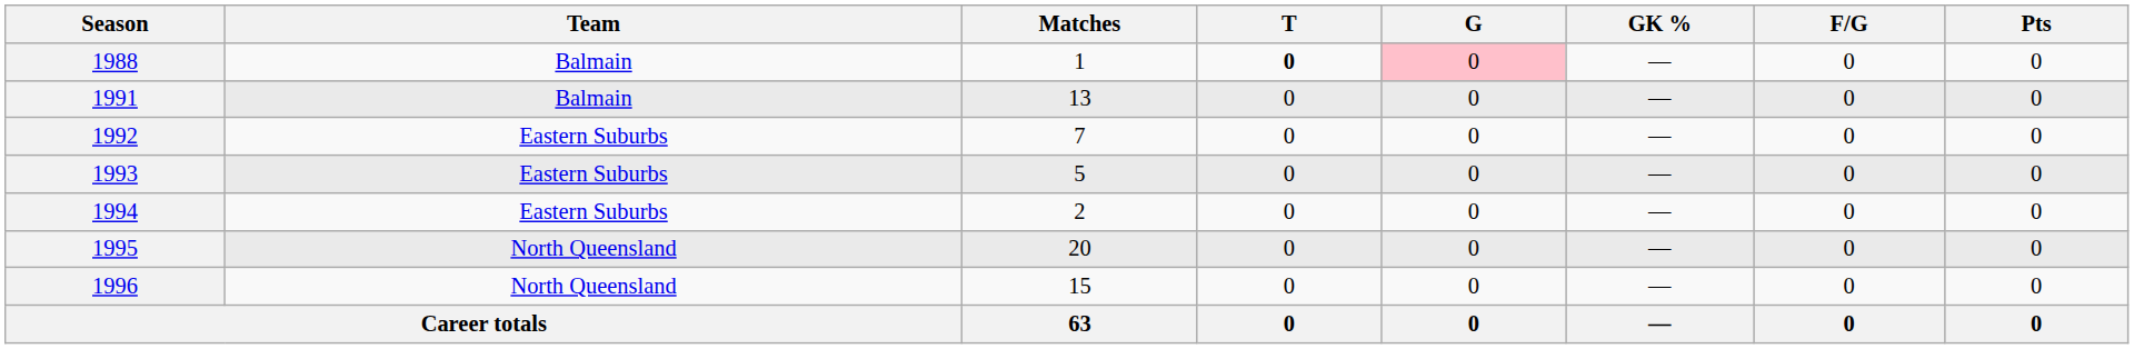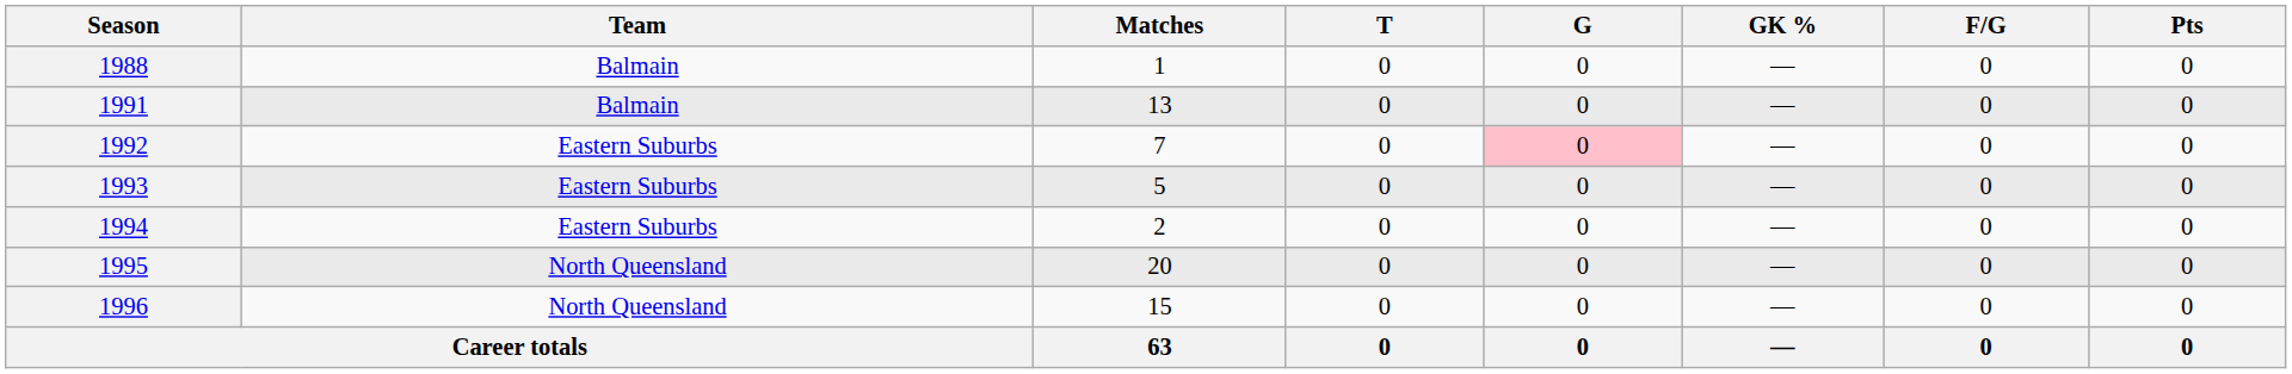1988 | T: bold -> normal
1988 | G: pink background -> no background
1992 | G: no background -> pink background
